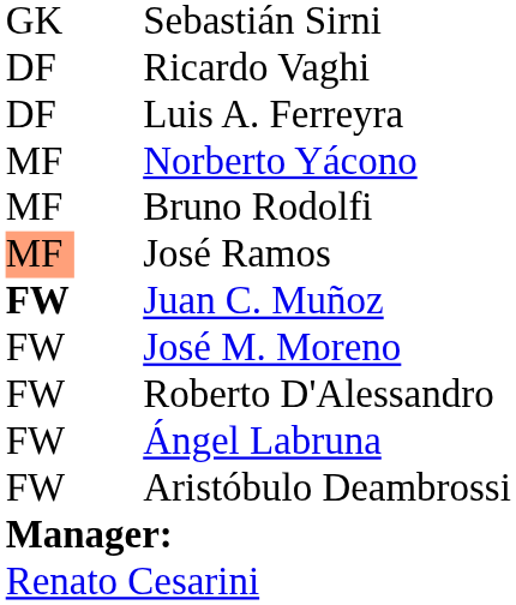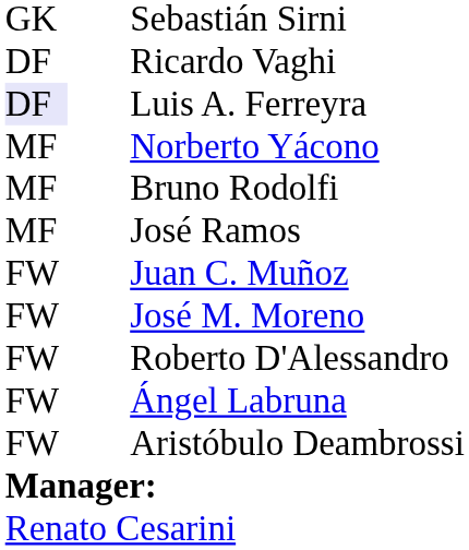Luis A. Ferreyra | column 1: no background -> lavender background
José Ramos | column 1: lightsalmon background -> no background
Juan C. Muñoz | column 1: bold -> normal
